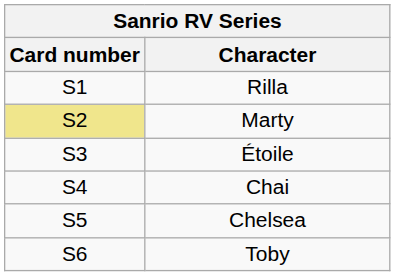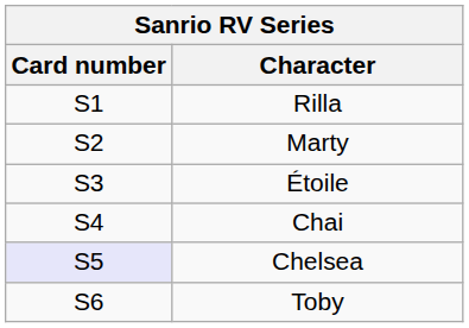Marty | Card number: khaki background -> no background
Chelsea | Card number: no background -> lavender background
